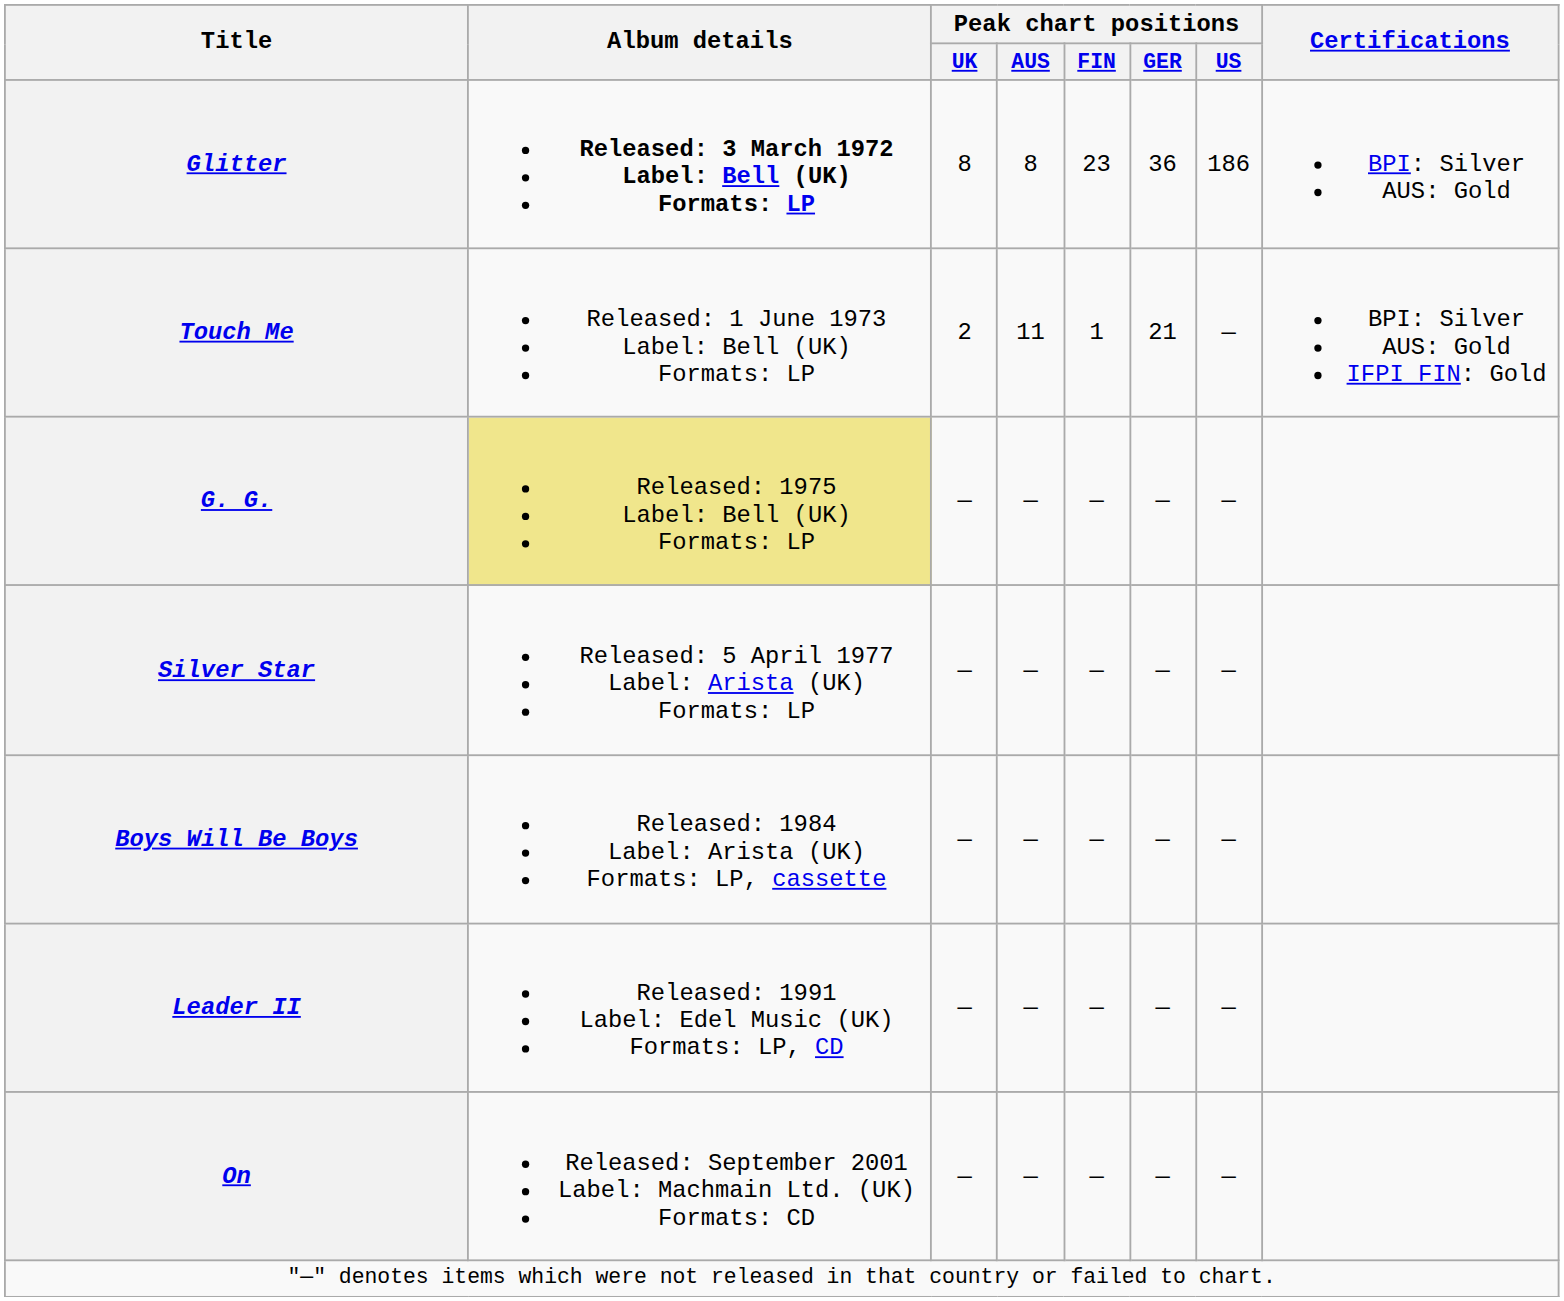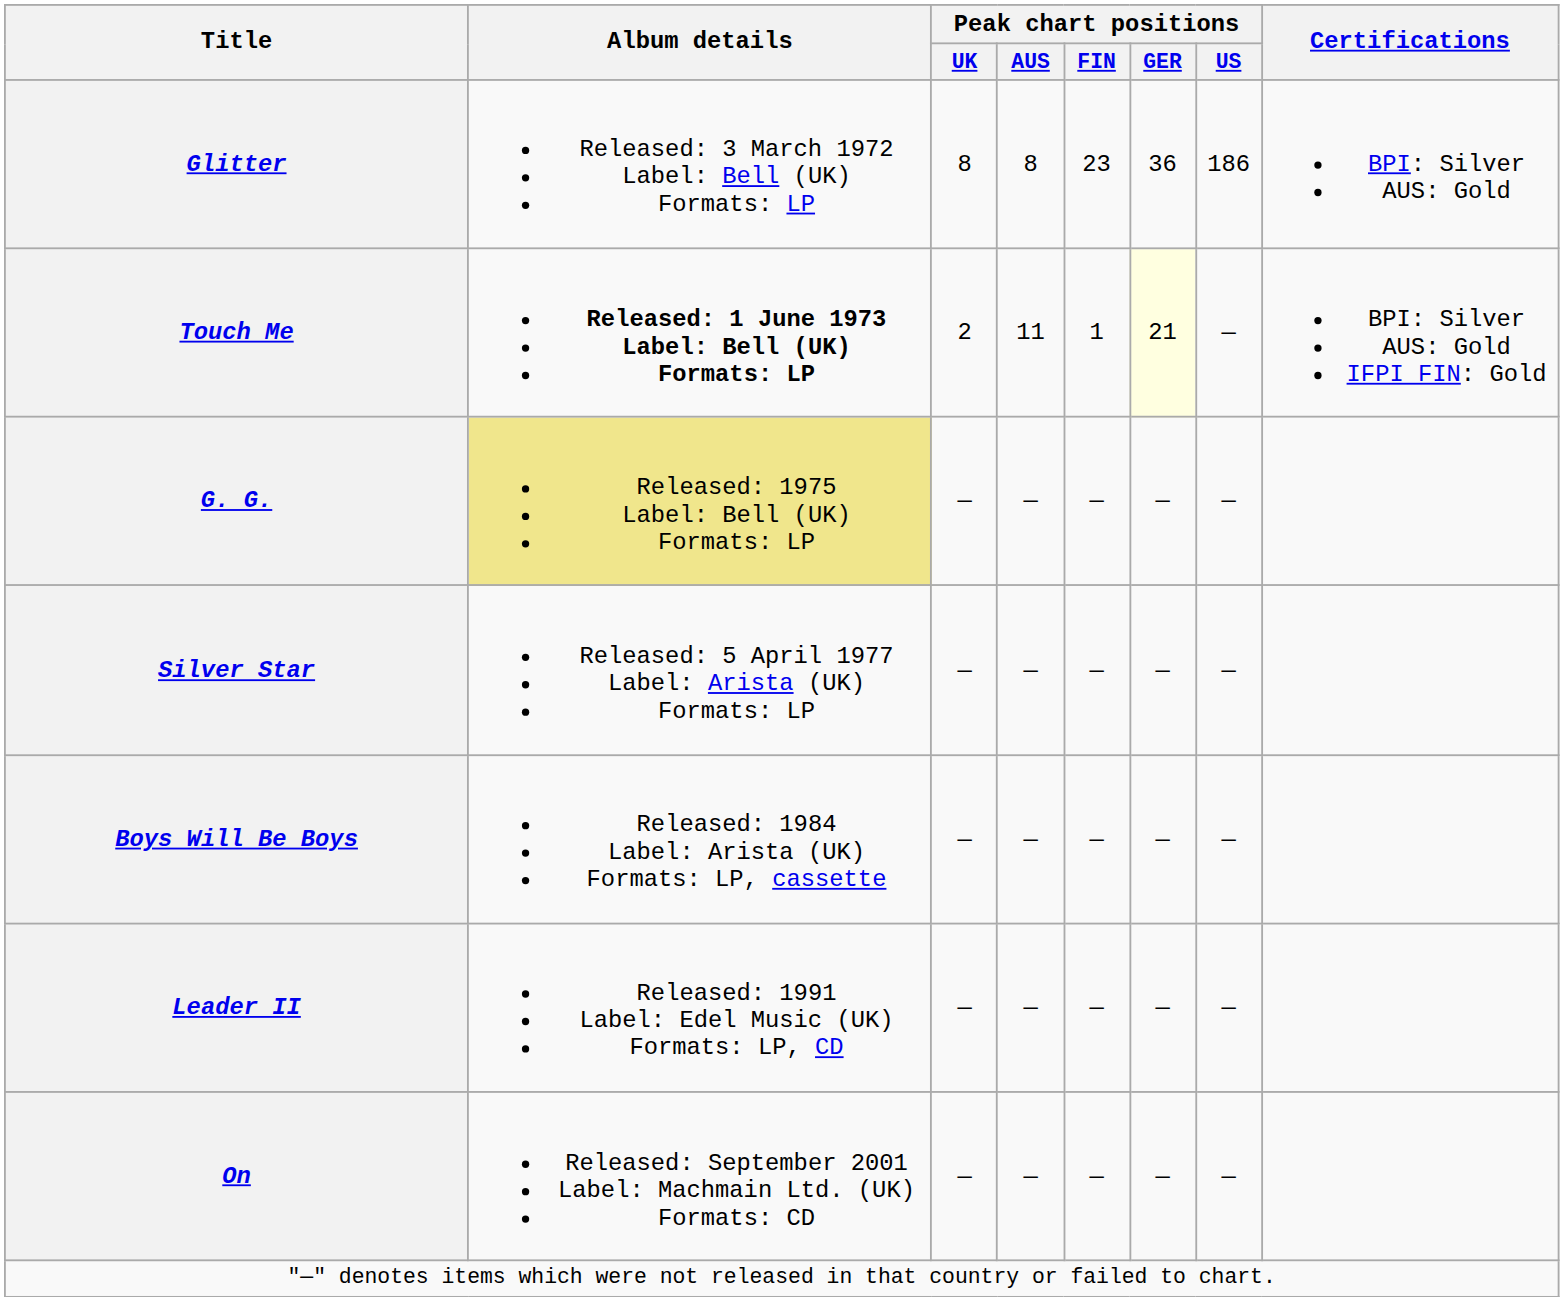Glitter | Album details: bold -> normal
Touch Me | Album details: normal -> bold
Touch Me | Peak chart positions / GER: no background -> lightyellow background
